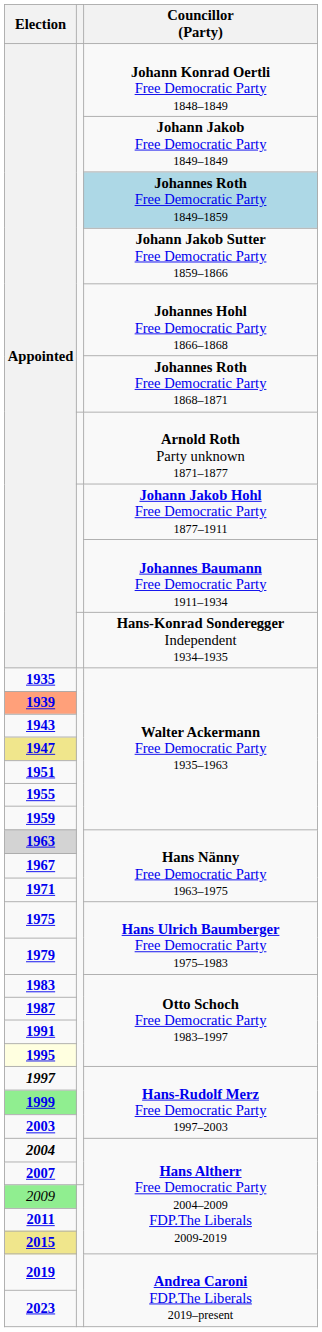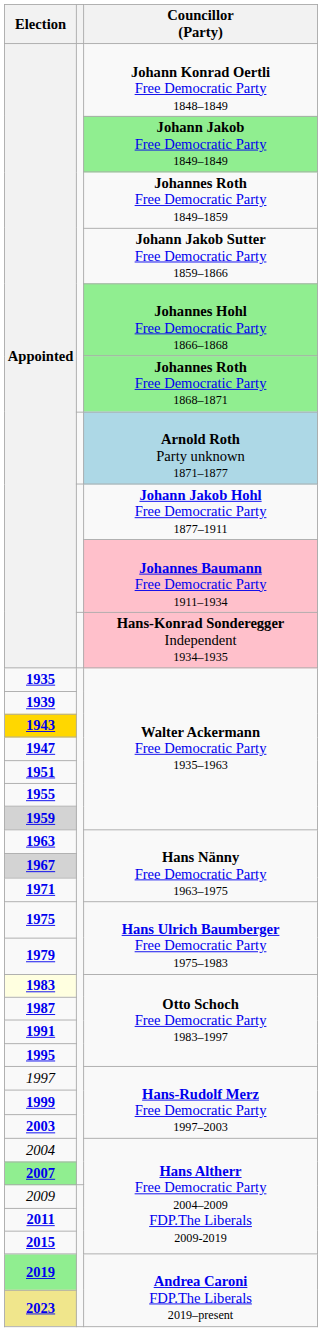Appointed / Johann Jakob Free Democratic Party 1849–1849 | Councillor (Party): no background -> lightgreen background
Appointed / Johannes Roth Free Democratic Party 1849–1859 | Councillor (Party): lightblue background -> no background
Appointed / Johannes Hohl Free Democratic Party 1866–1868 | Councillor (Party): no background -> lightgreen background
Appointed / Johannes Roth Free Democratic Party 1868–1871 | Councillor (Party): no background -> lightgreen background
Appointed / Arnold Roth Party unknown 1871–1877 | Councillor (Party): no background -> lightblue background
Appointed / Johannes Baumann Free Democratic Party 1911–1934 | Councillor (Party): no background -> pink background
Appointed / Hans-Konrad Sonderegger Independent 1934–1935 | Councillor (Party): no background -> pink background
1939 | Election: lightsalmon background -> no background
1943 | Election: no background -> gold background
1947 | Election: khaki background -> no background
1959 | Election: no background -> lightgrey background
1963 | Election: lightgrey background -> no background
1967 | Election: no background -> lightgrey background
1983 | Election: no background -> lightyellow background
1995 | Election: lightyellow background -> no background
1997 | Election: bold -> normal
1999 | Election: lightgreen background -> no background
2004 | Election: bold -> normal
2007 | Election: no background -> lightgreen background
2009 | Election: lightgreen background -> no background
2015 | Election: khaki background -> no background
2019 | Election: no background -> lightgreen background
2023 | Election: no background -> khaki background
